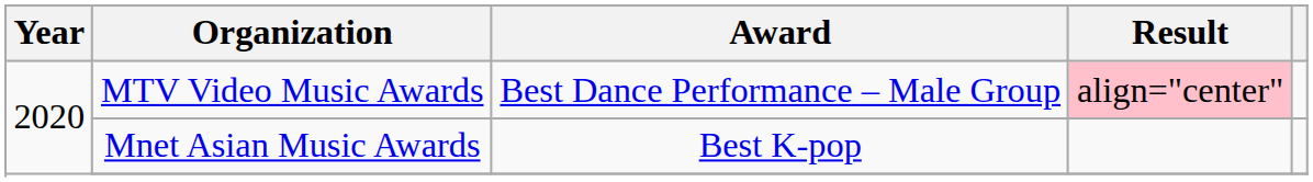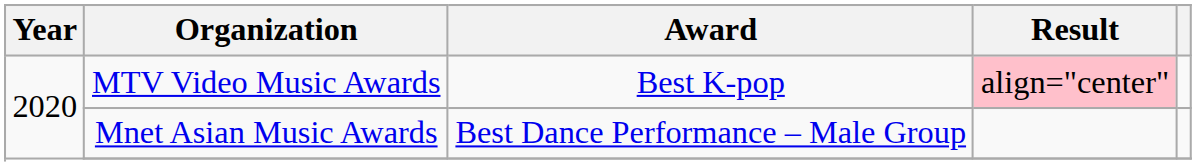MTV Video Music Awards | Award: Best Dance Performance – Male Group -> Best K-pop
Mnet Asian Music Awards | Award: Best K-pop -> Best Dance Performance – Male Group
